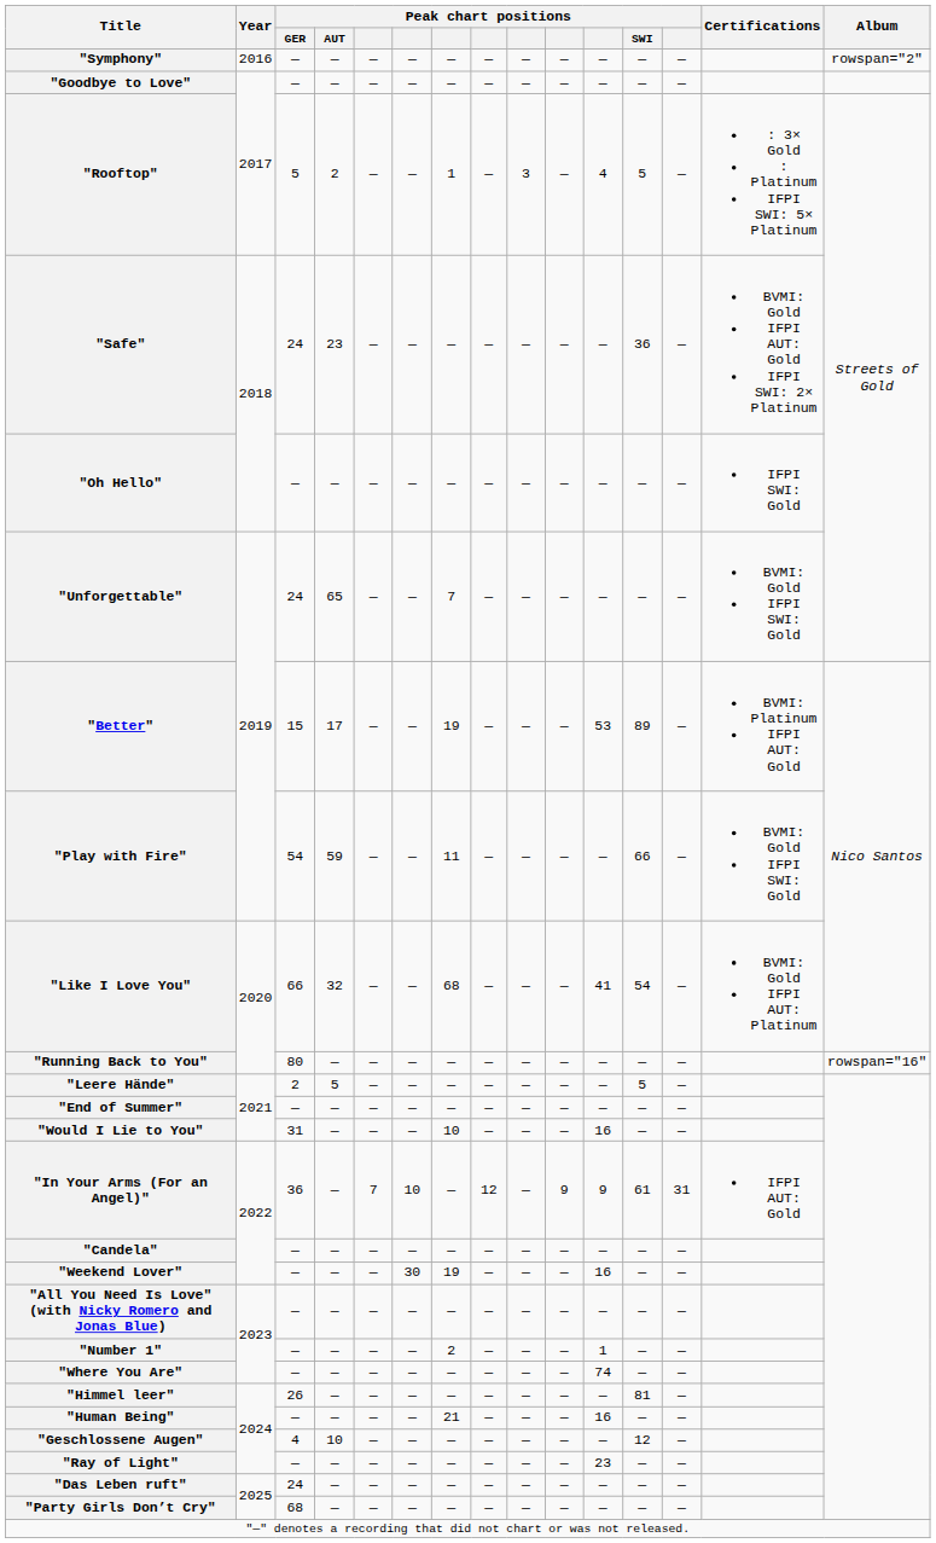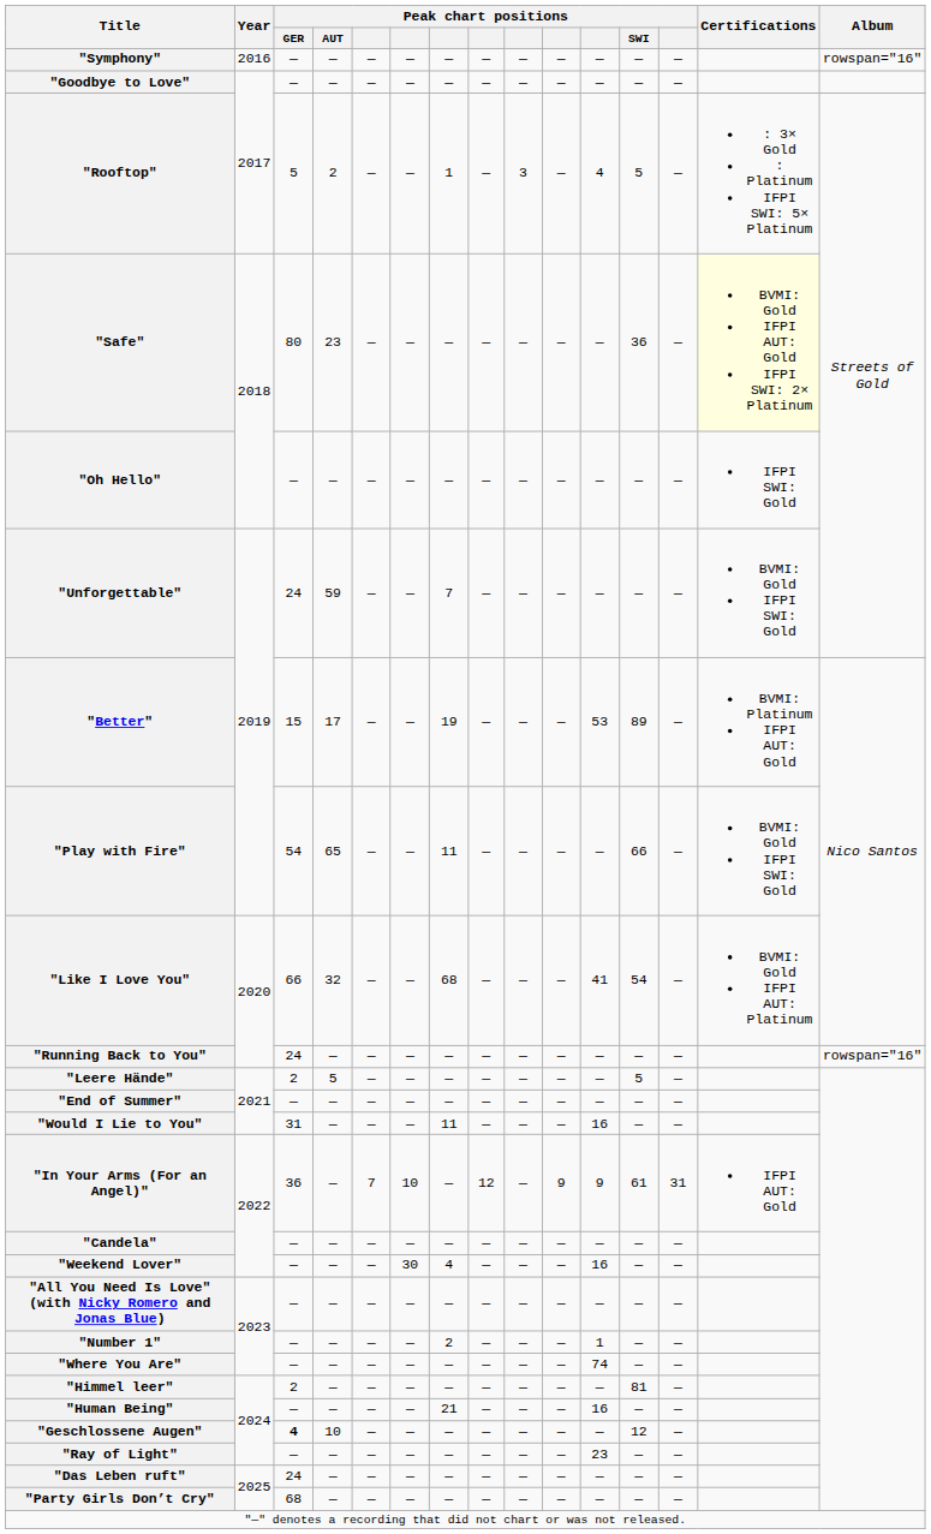"Symphony" | Album: rowspan="2" -> rowspan="16"
"Safe" | Peak chart positions / GER: 24 -> 80
"Safe" | Certifications: no background -> lightyellow background
"Unforgettable" | Peak chart positions / AUT: 65 -> 59
"Play with Fire" | Peak chart positions / AUT: 59 -> 65
"Running Back to You" | Peak chart positions / GER: 80 -> 24
"Would I Lie to You" | column 7: 10 -> 11
"Weekend Lover" | column 7: 19 -> 4
"Himmel leer" | Peak chart positions / GER: 26 -> 2
"Geschlossene Augen" | Peak chart positions / GER: normal -> bold
